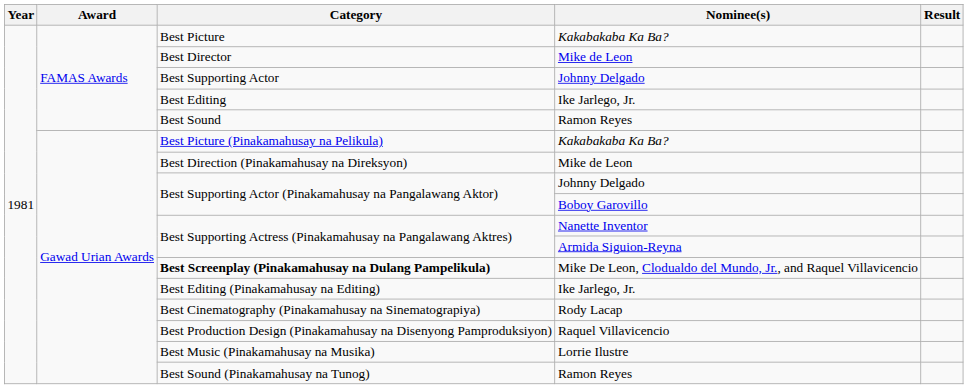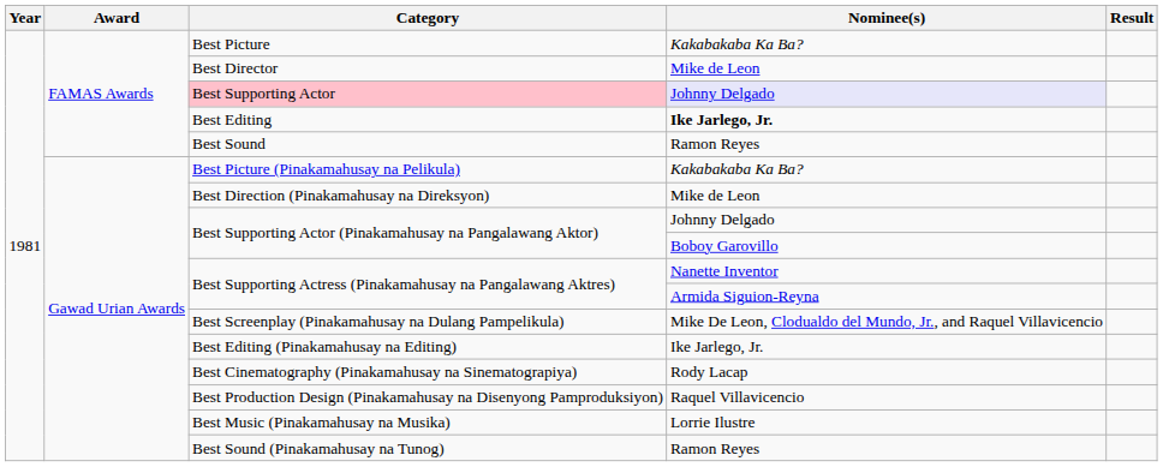Best Supporting Actor | Category: no background -> pink background
Best Supporting Actor | Nominee(s): no background -> lavender background
Best Editing | Nominee(s): normal -> bold
Best Screenplay (Pinakamahusay na Dulang Pampelikula) | Category: bold -> normal
